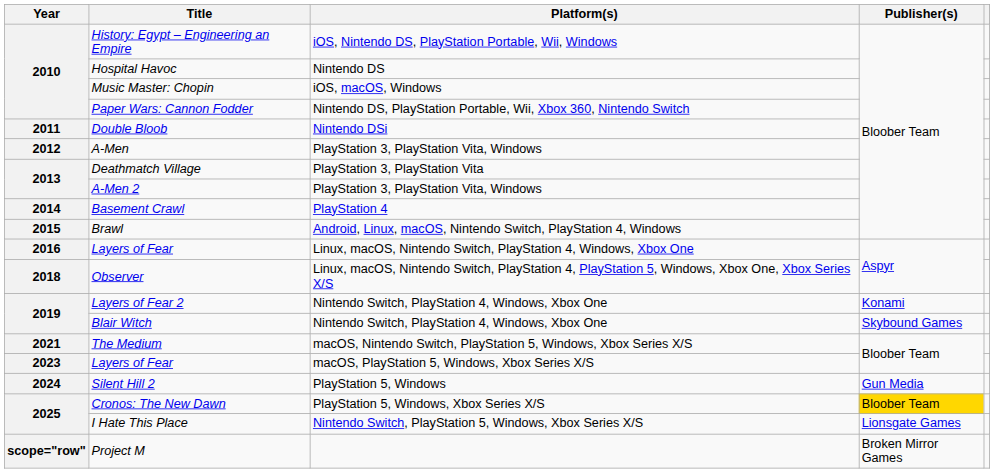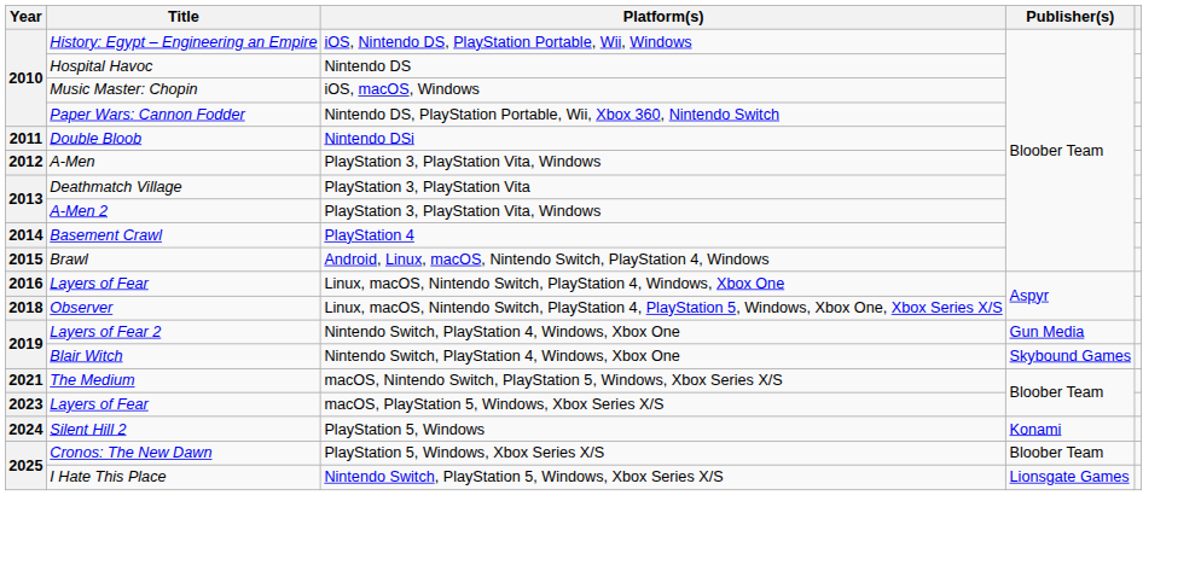Layers of Fear 2 | Publisher(s): Konami -> Gun Media
Silent Hill 2 | Publisher(s): Gun Media -> Konami
Cronos: The New Dawn | Publisher(s): gold background -> no background
- row: scope="row" | Project M | Broken Mirror Games
